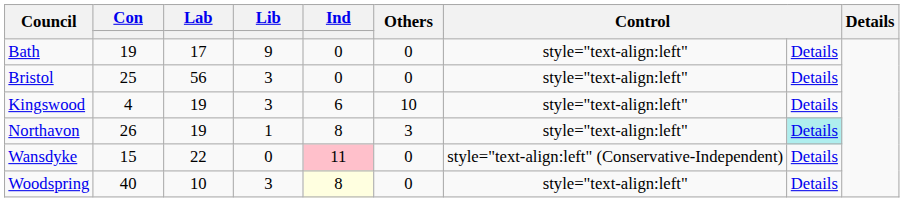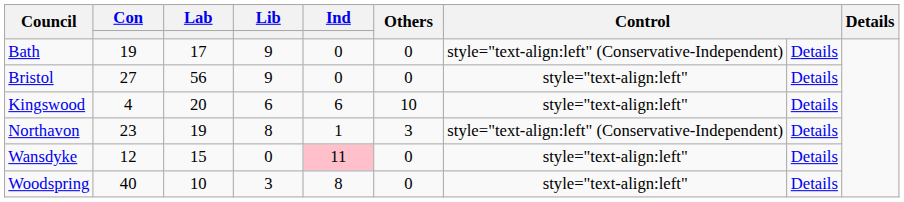Bath | column 7: style="text-align:left" -> style="text-align:left" (Conservative-Independent)
Bristol | Con: 25 -> 27
Bristol | Lib: 3 -> 9
Kingswood | Lab: 19 -> 20
Kingswood | Lib: 3 -> 6
Northavon | Con: 26 -> 23
Northavon | Lib: 1 -> 8
Northavon | Ind: 8 -> 1
Northavon | column 7: style="text-align:left" -> style="text-align:left" (Conservative-Independent)
Northavon | column 8: paleturquoise background -> no background
Wansdyke | Con: 15 -> 12
Wansdyke | Lab: 22 -> 15
Wansdyke | column 7: style="text-align:left" (Conservative-Independent) -> style="text-align:left"
Woodspring | Ind: lightyellow background -> no background
